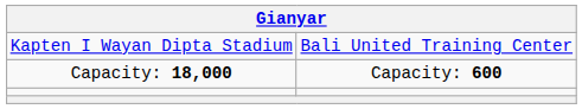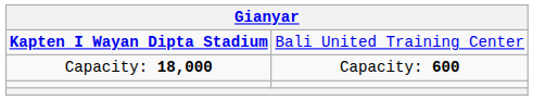row 2 | column 1: normal -> bold
